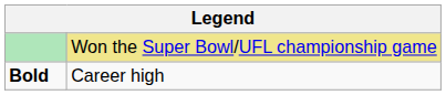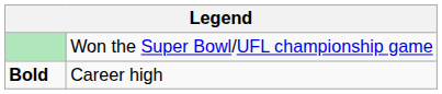row 2 | column 2: khaki background -> no background
